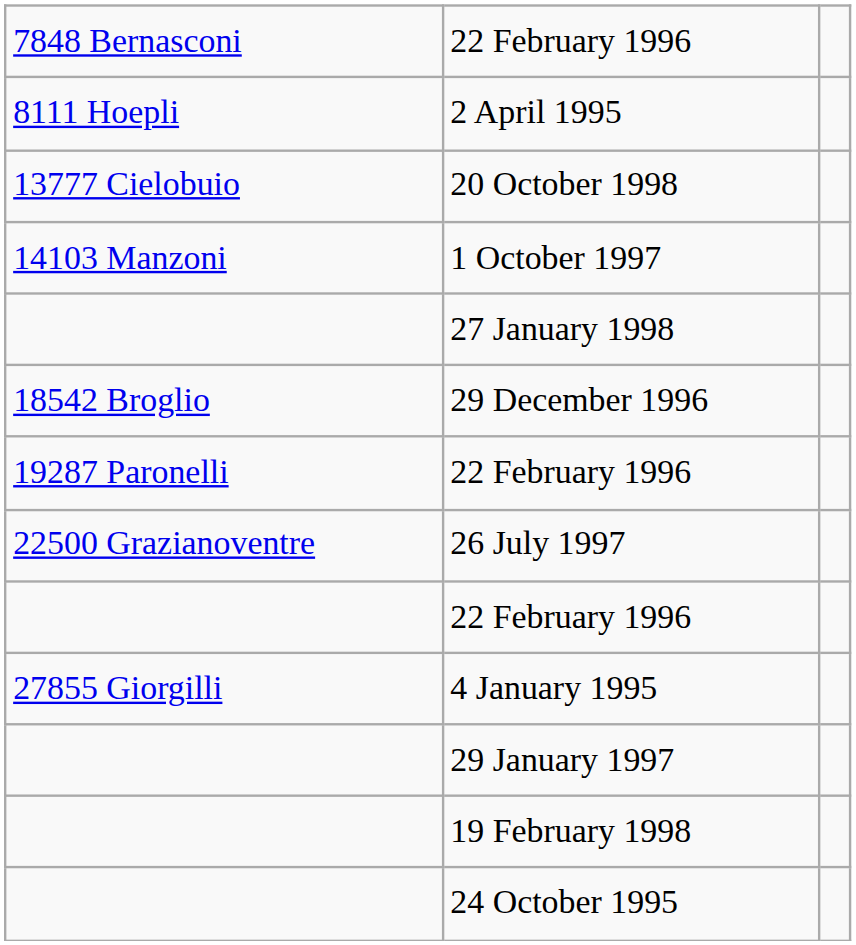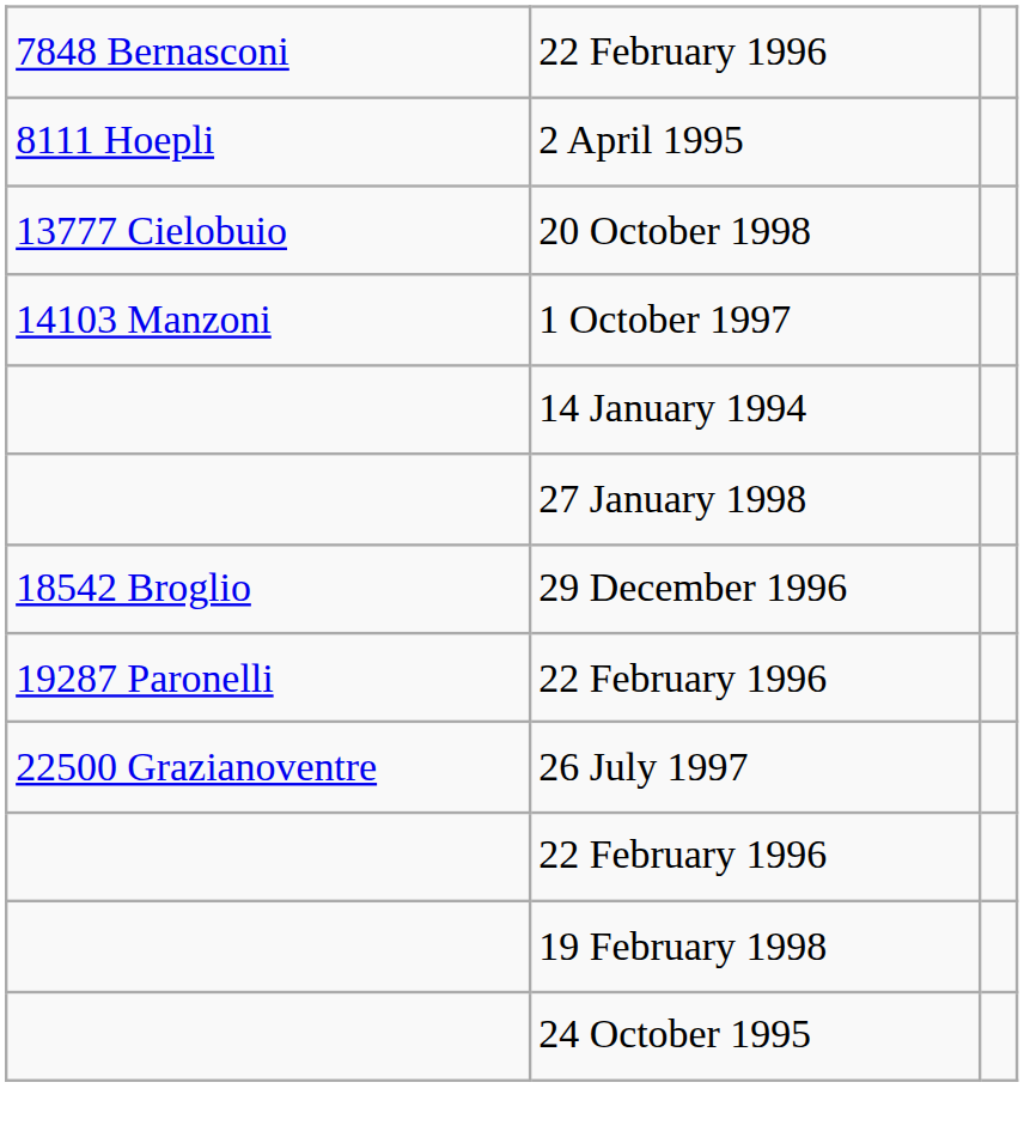+ row: 14 January 1994
- row: 27855 Giorgilli | 4 January 1995
- row: 29 January 1997
